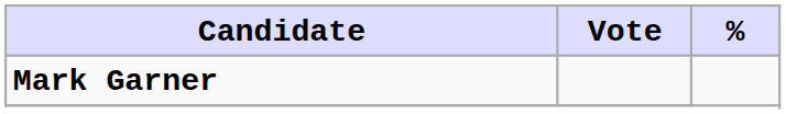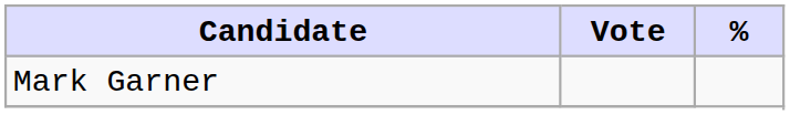Mark Garner | Candidate: bold -> normal
